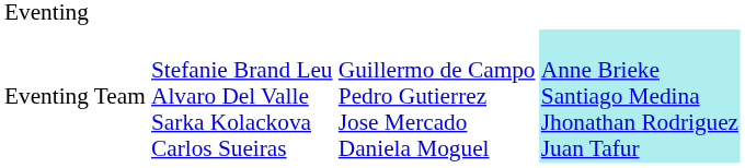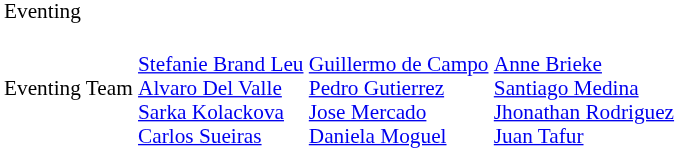Eventing Team | column 4: paleturquoise background -> no background
